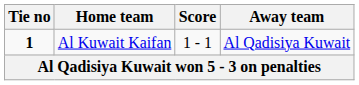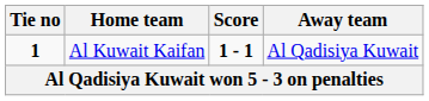Al Kuwait Kaifan | Score: normal -> bold
